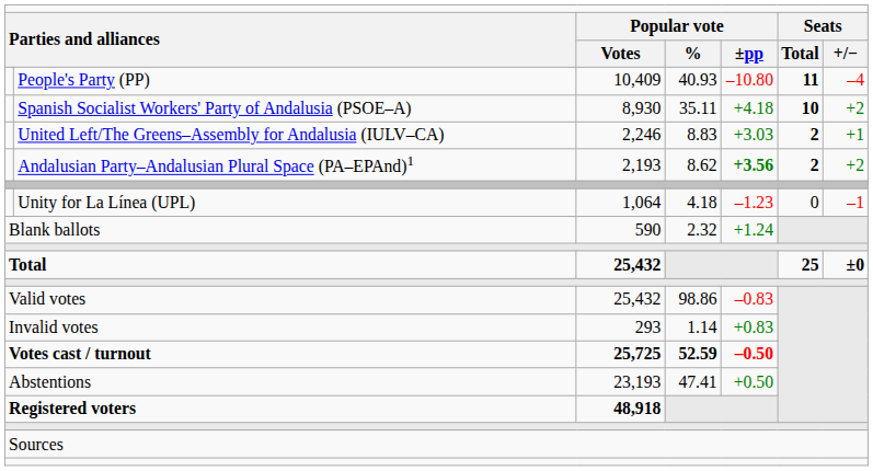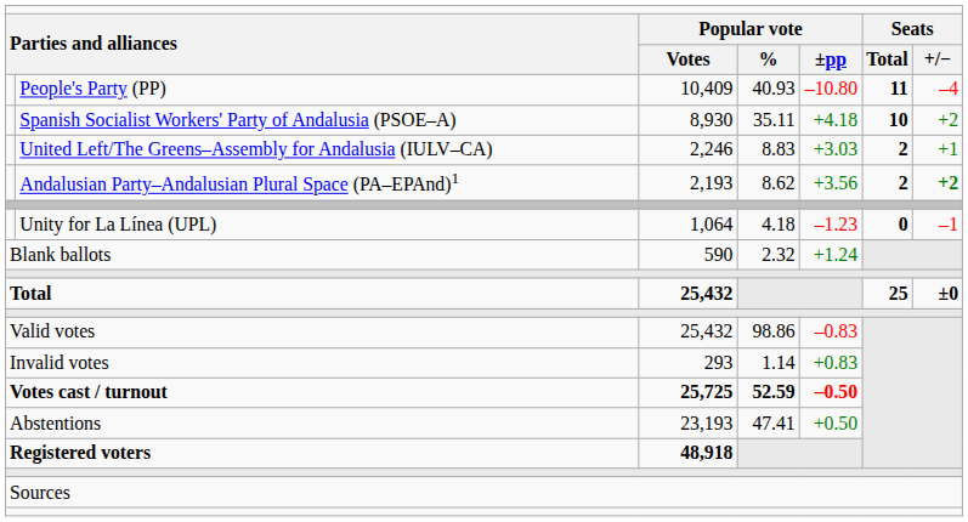Andalusian Party–Andalusian Plural Space (PA–EPAnd)1 | column 5: bold -> normal
Andalusian Party–Andalusian Plural Space (PA–EPAnd)1 | column 7: normal -> bold
Unity for La Línea (UPL) | column 6: normal -> bold
